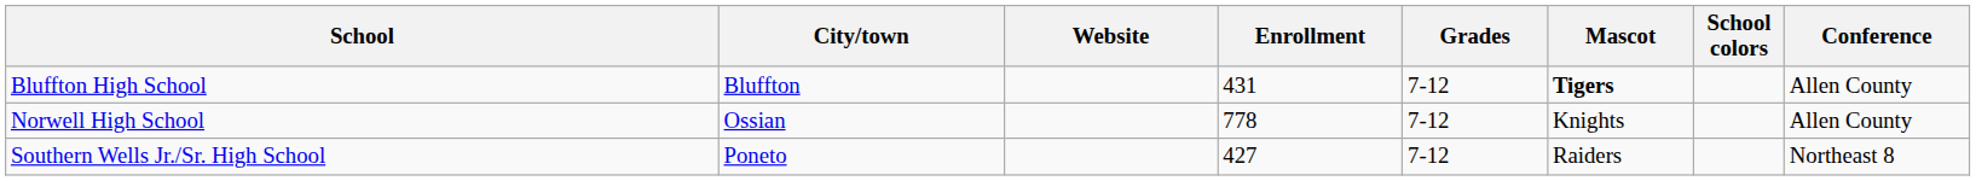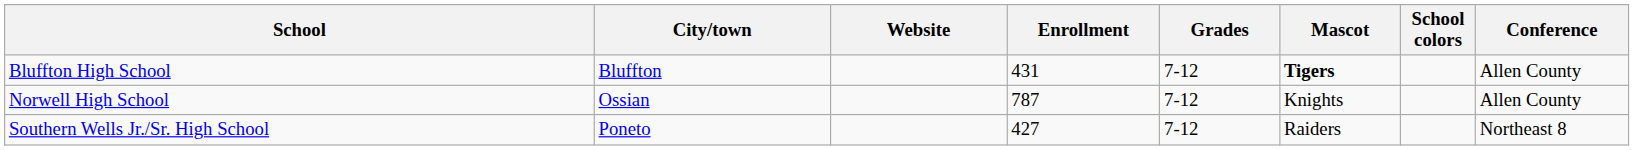Norwell High School | Enrollment: 778 -> 787
